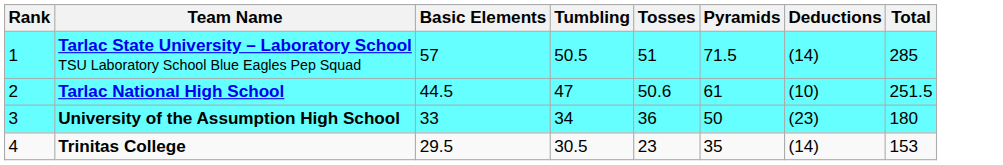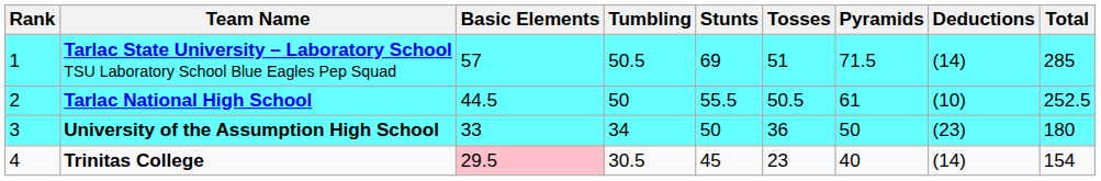+ column: Stunts | 69 | 55.5 | 50 | 45
Tarlac National High School | Tumbling: 47 -> 50
Tarlac National High School | Tosses: 50.6 -> 50.5
Tarlac National High School | Total: 251.5 -> 252.5
Trinitas College | Basic Elements: no background -> pink background
Trinitas College | Pyramids: 35 -> 40
Trinitas College | Total: 153 -> 154
